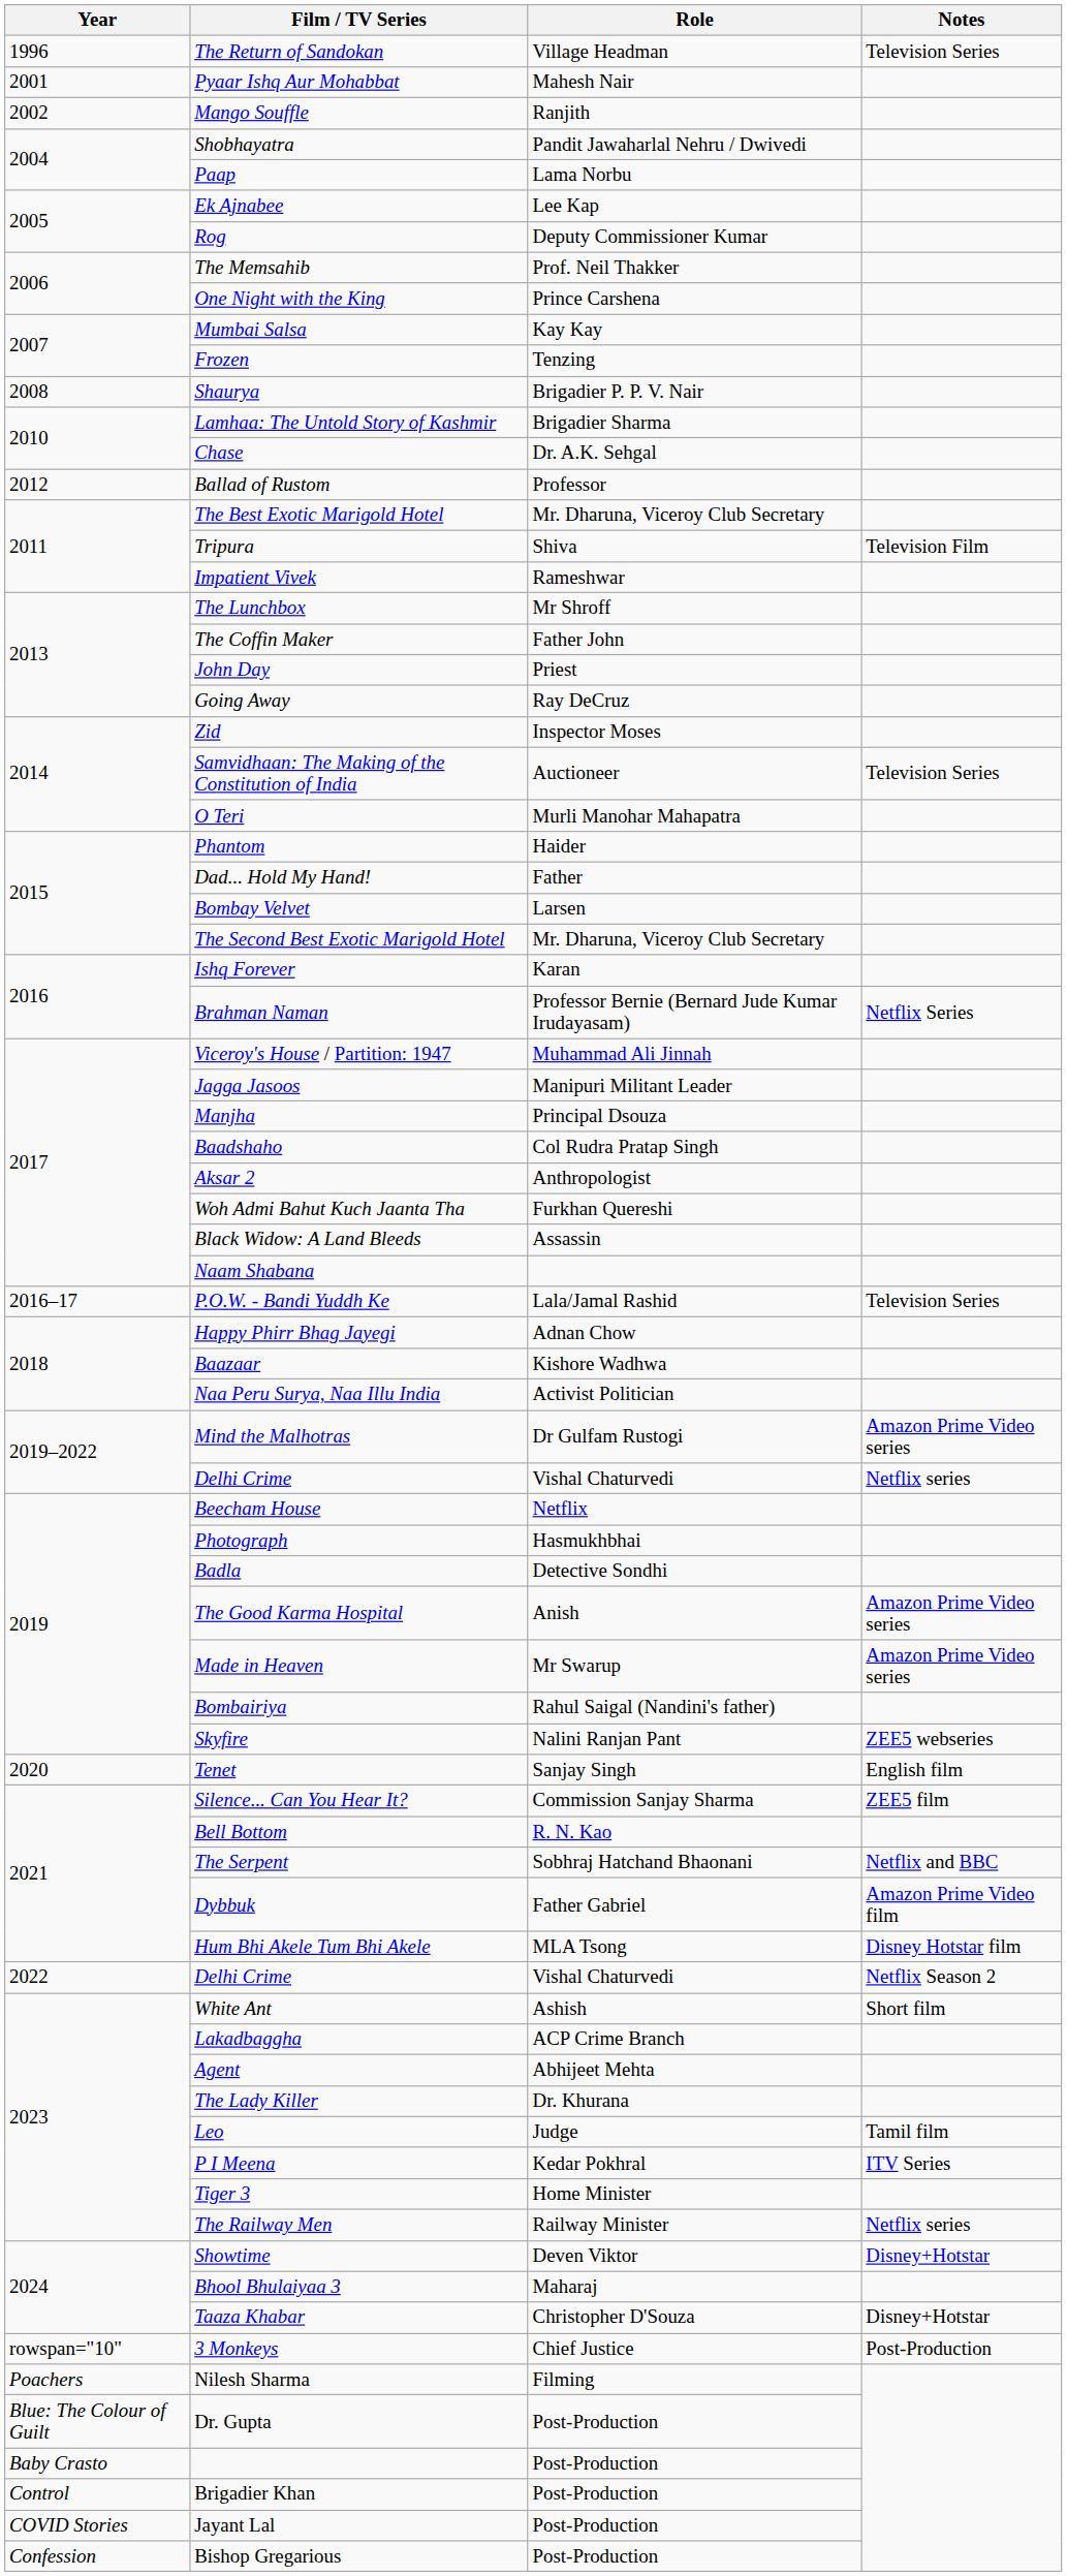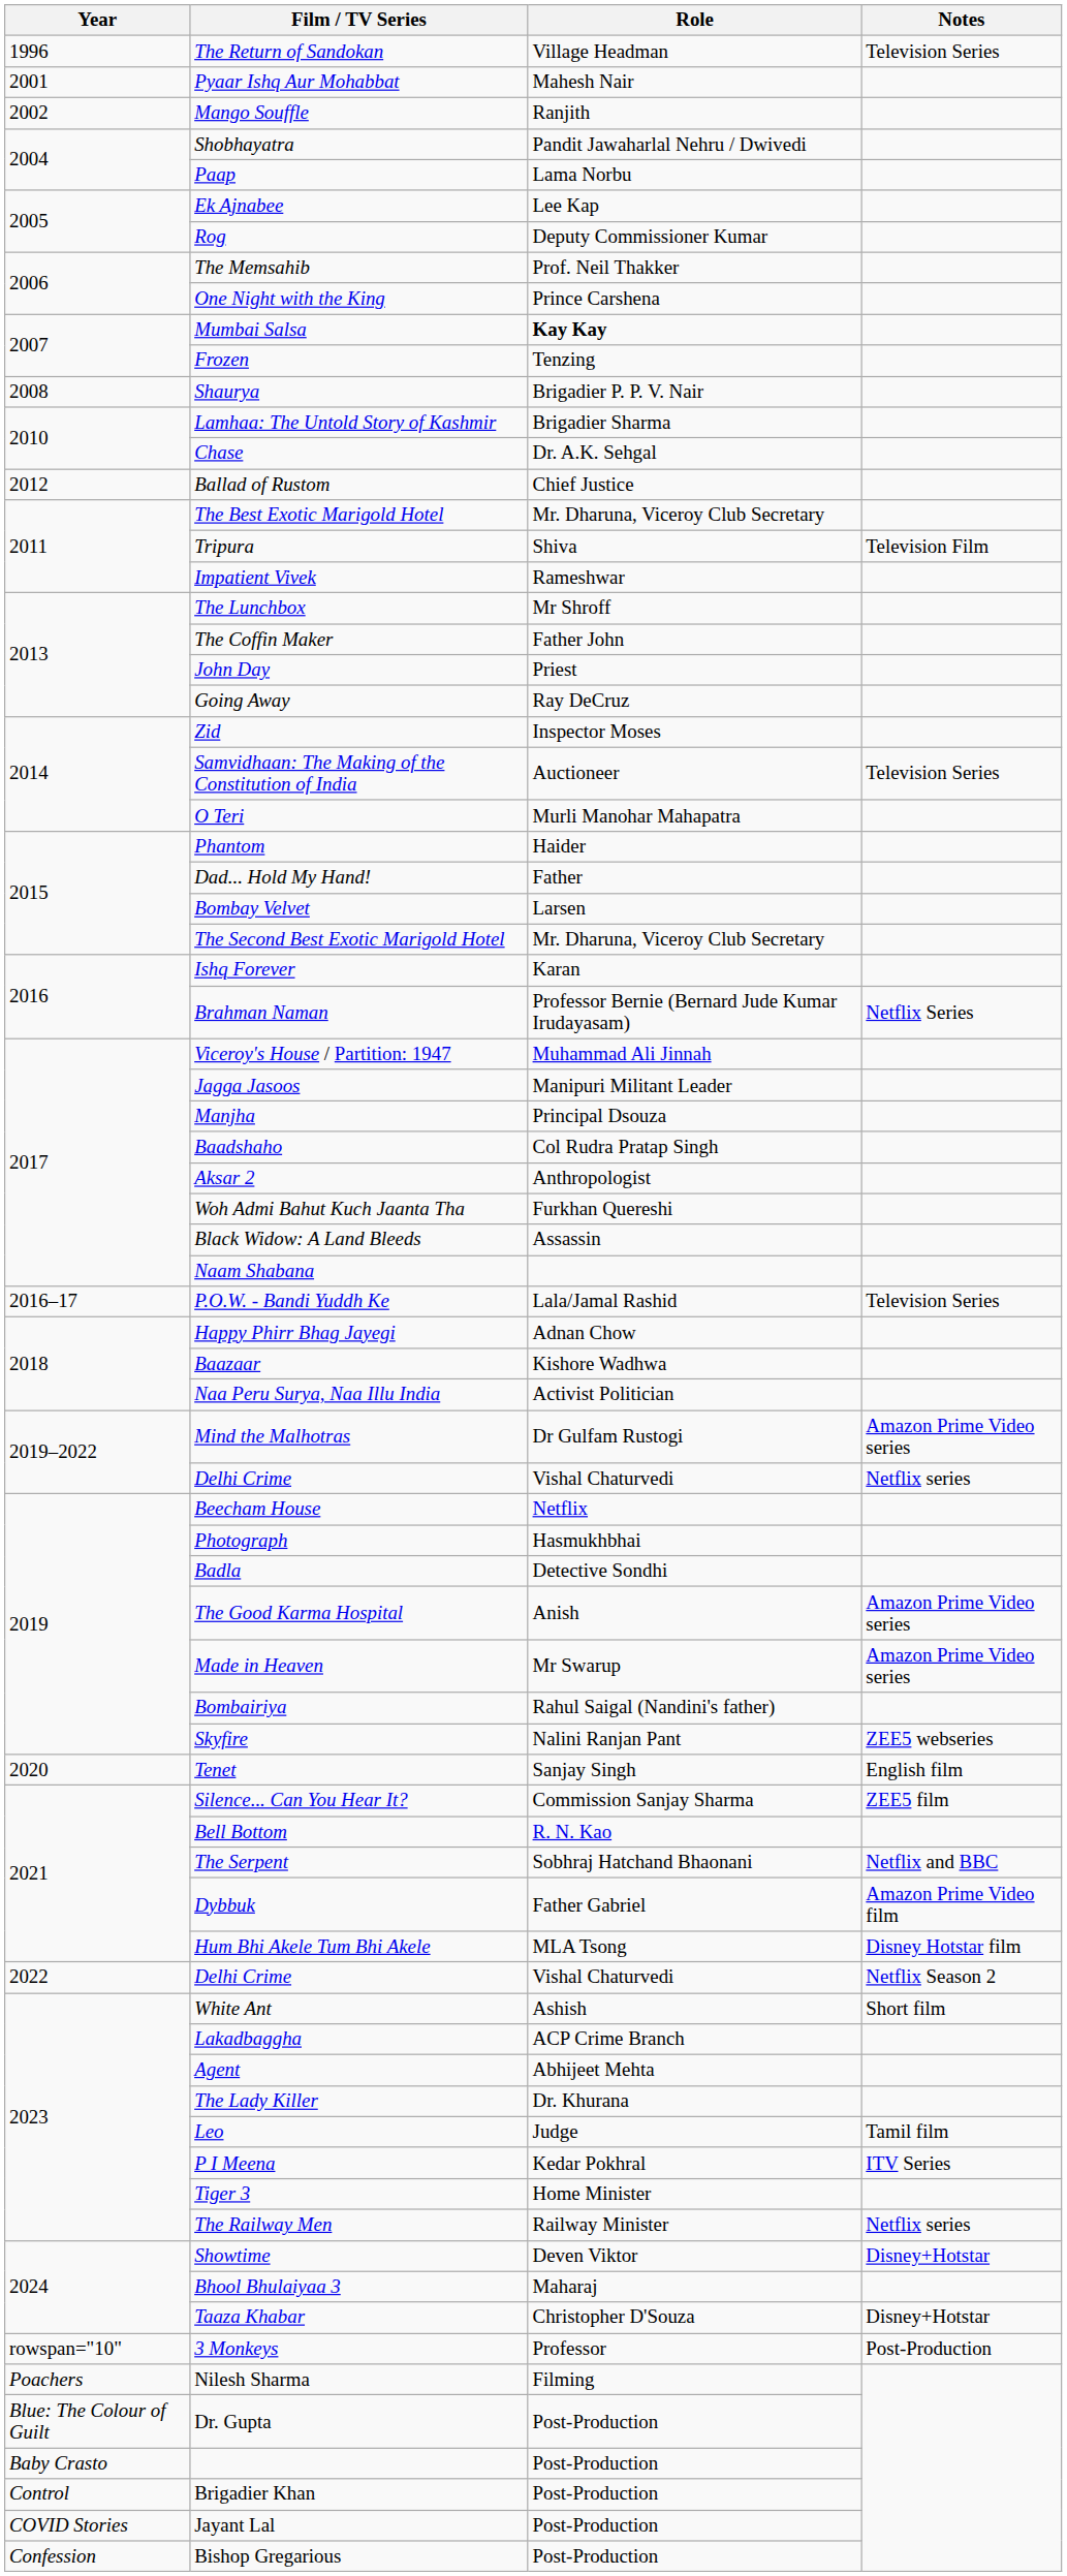Mumbai Salsa | Role: normal -> bold
Ballad of Rustom | Role: Professor -> Chief Justice
3 Monkeys | Role: Chief Justice -> Professor
